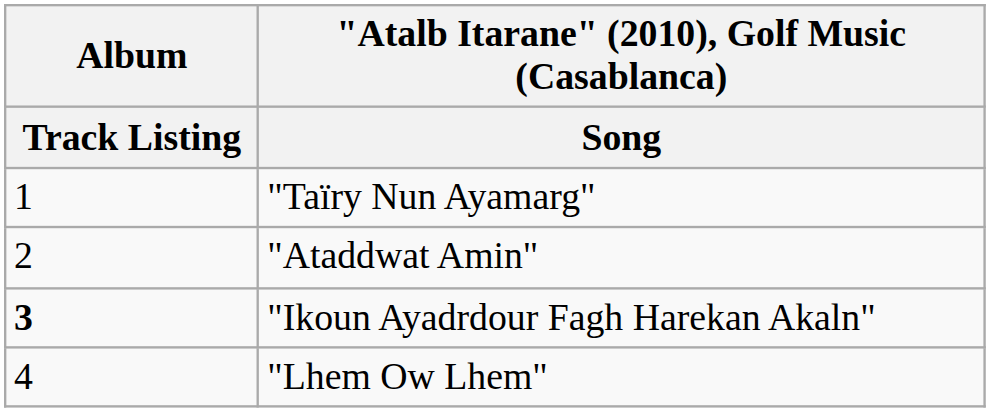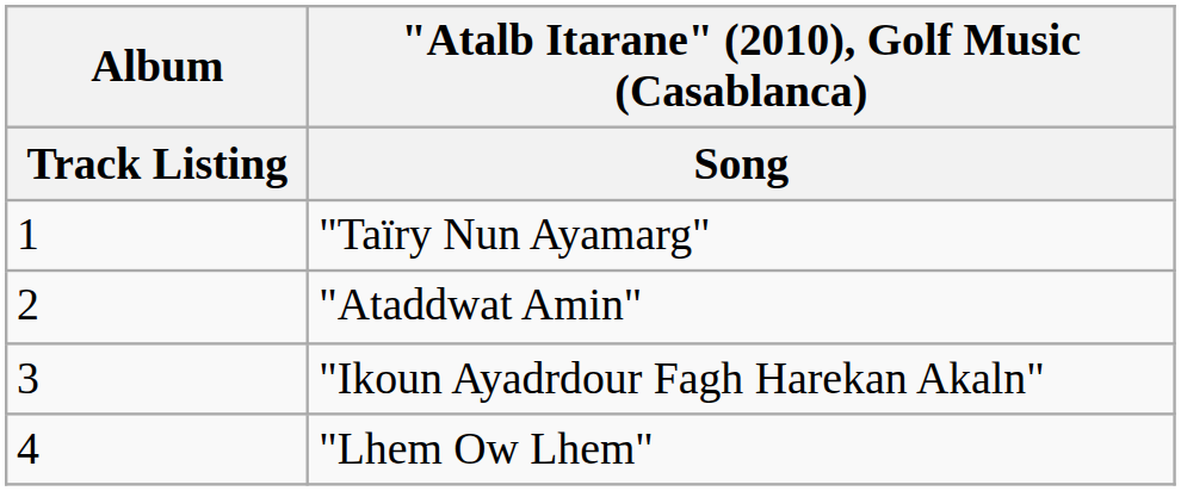"Ikoun Ayadrdour Fagh Harekan Akaln" | Album / Track Listing: bold -> normal
